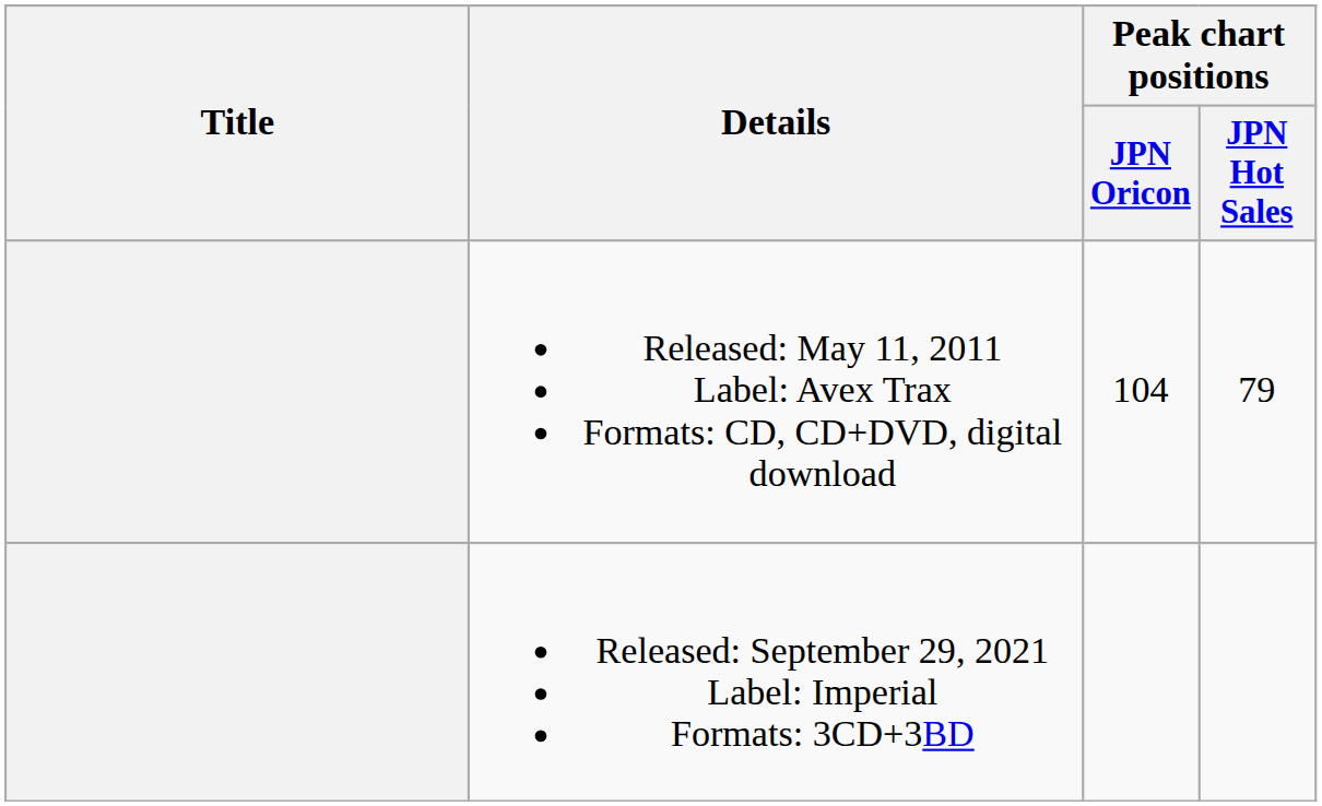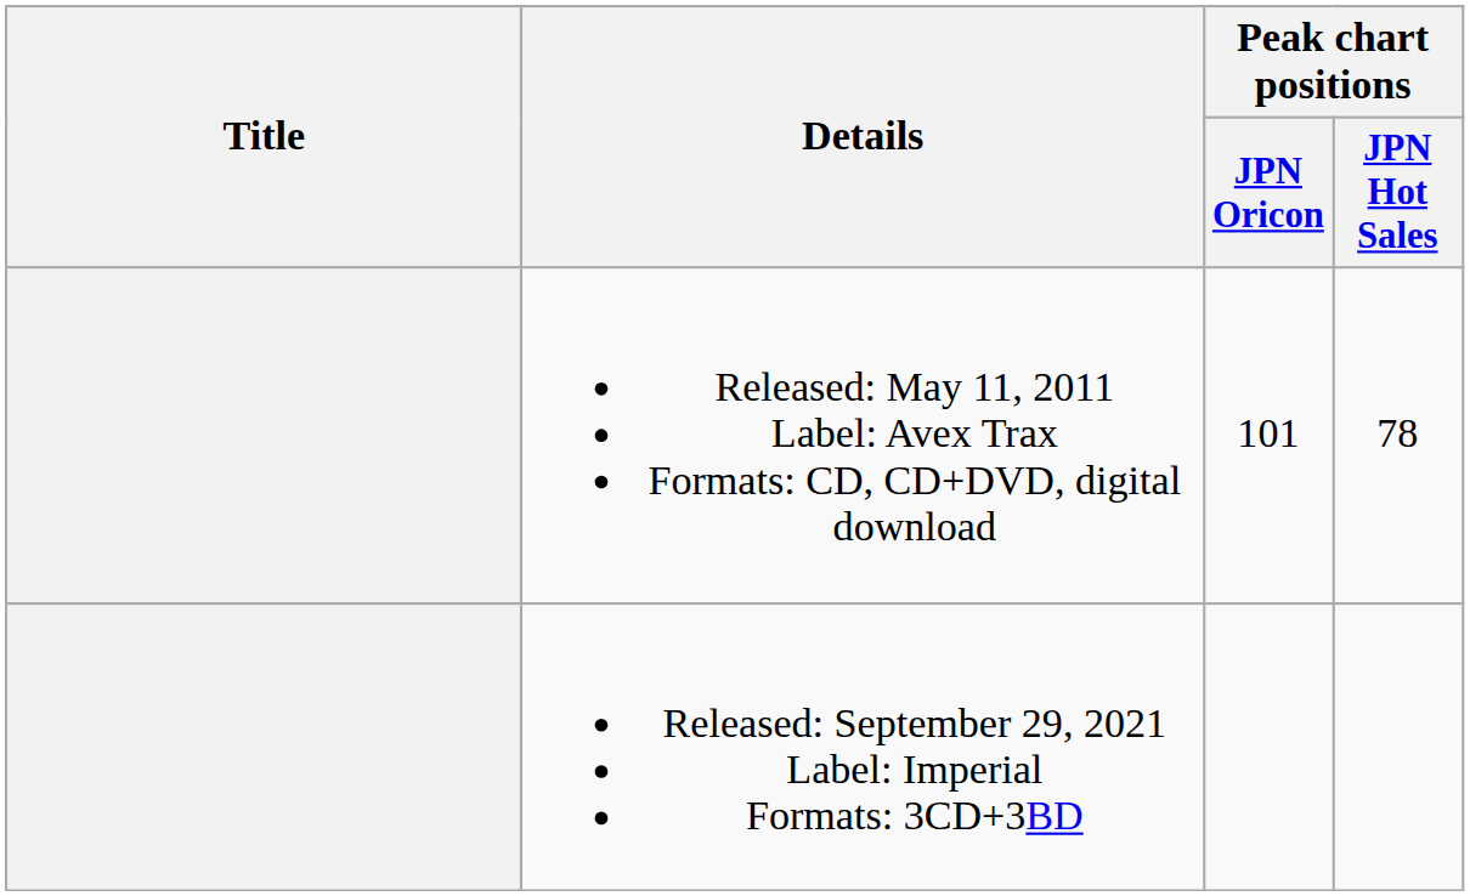row 3 | Peak chart positions / JPN Oricon: 104 -> 101
row 3 | Peak chart positions / JPN Hot Sales: 79 -> 78
